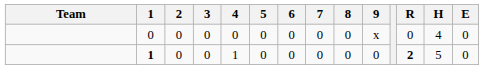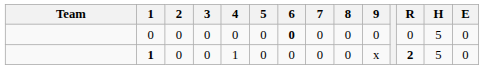row 2 | 6: normal -> bold
row 2 | 9: x -> 0
row 2 | H: 4 -> 5
row 3 | 9: 0 -> x
